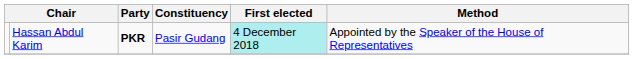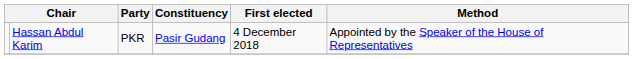Hassan Abdul Karim | Party: bold -> normal
Hassan Abdul Karim | First elected: paleturquoise background -> no background
